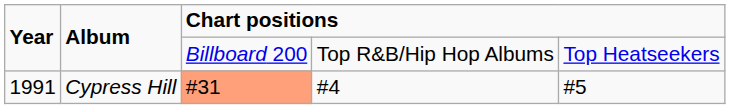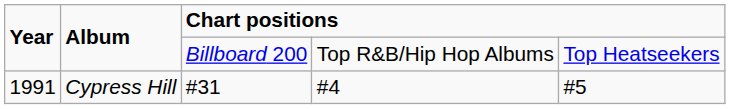1991 | column 3: lightsalmon background -> no background
